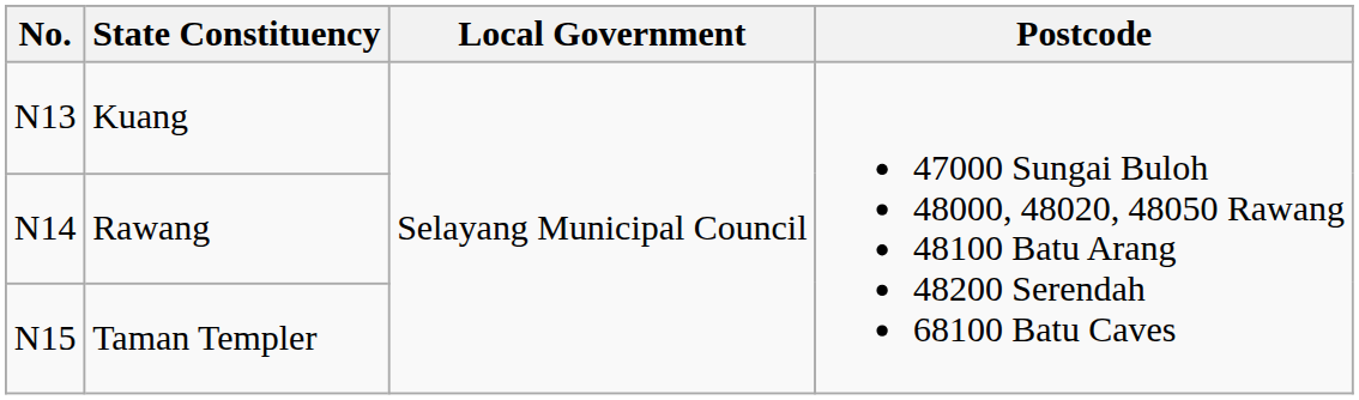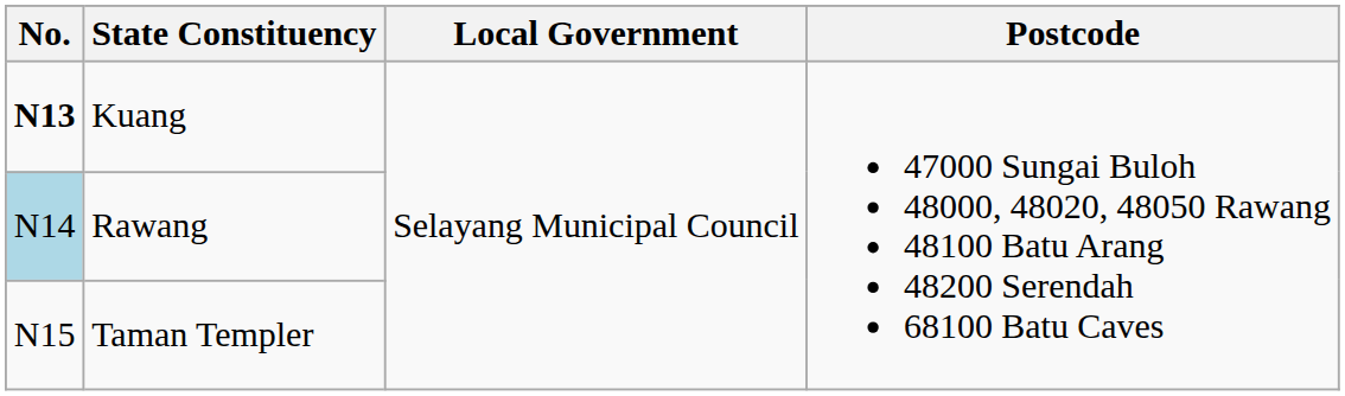Kuang | No.: normal -> bold
Rawang | No.: no background -> lightblue background
